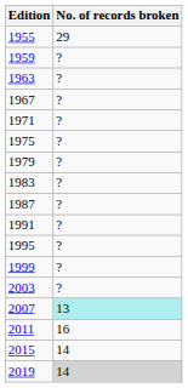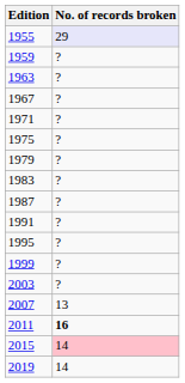1955 | No. of records broken: no background -> lavender background
2007 | No. of records broken: paleturquoise background -> no background
2011 | No. of records broken: normal -> bold
2015 | No. of records broken: no background -> pink background
2019 | No. of records broken: lightgrey background -> no background
